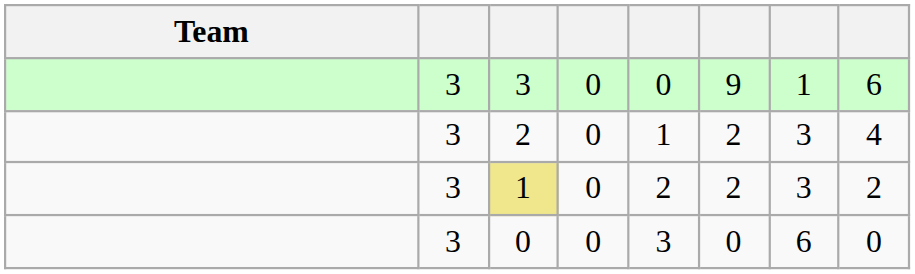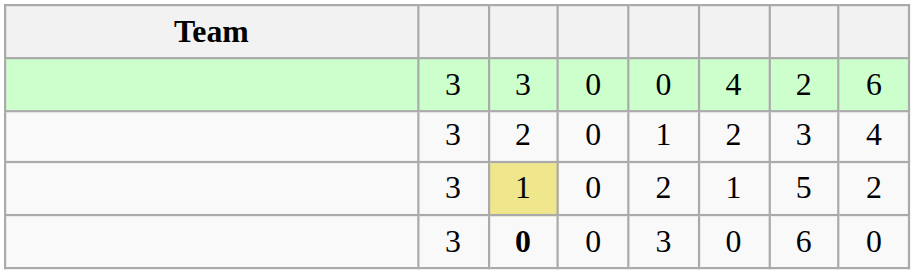row 2 | column 6: 9 -> 4
row 2 | column 7: 1 -> 2
row 4 | column 6: 2 -> 1
row 4 | column 7: 3 -> 5
row 5 | column 3: normal -> bold
